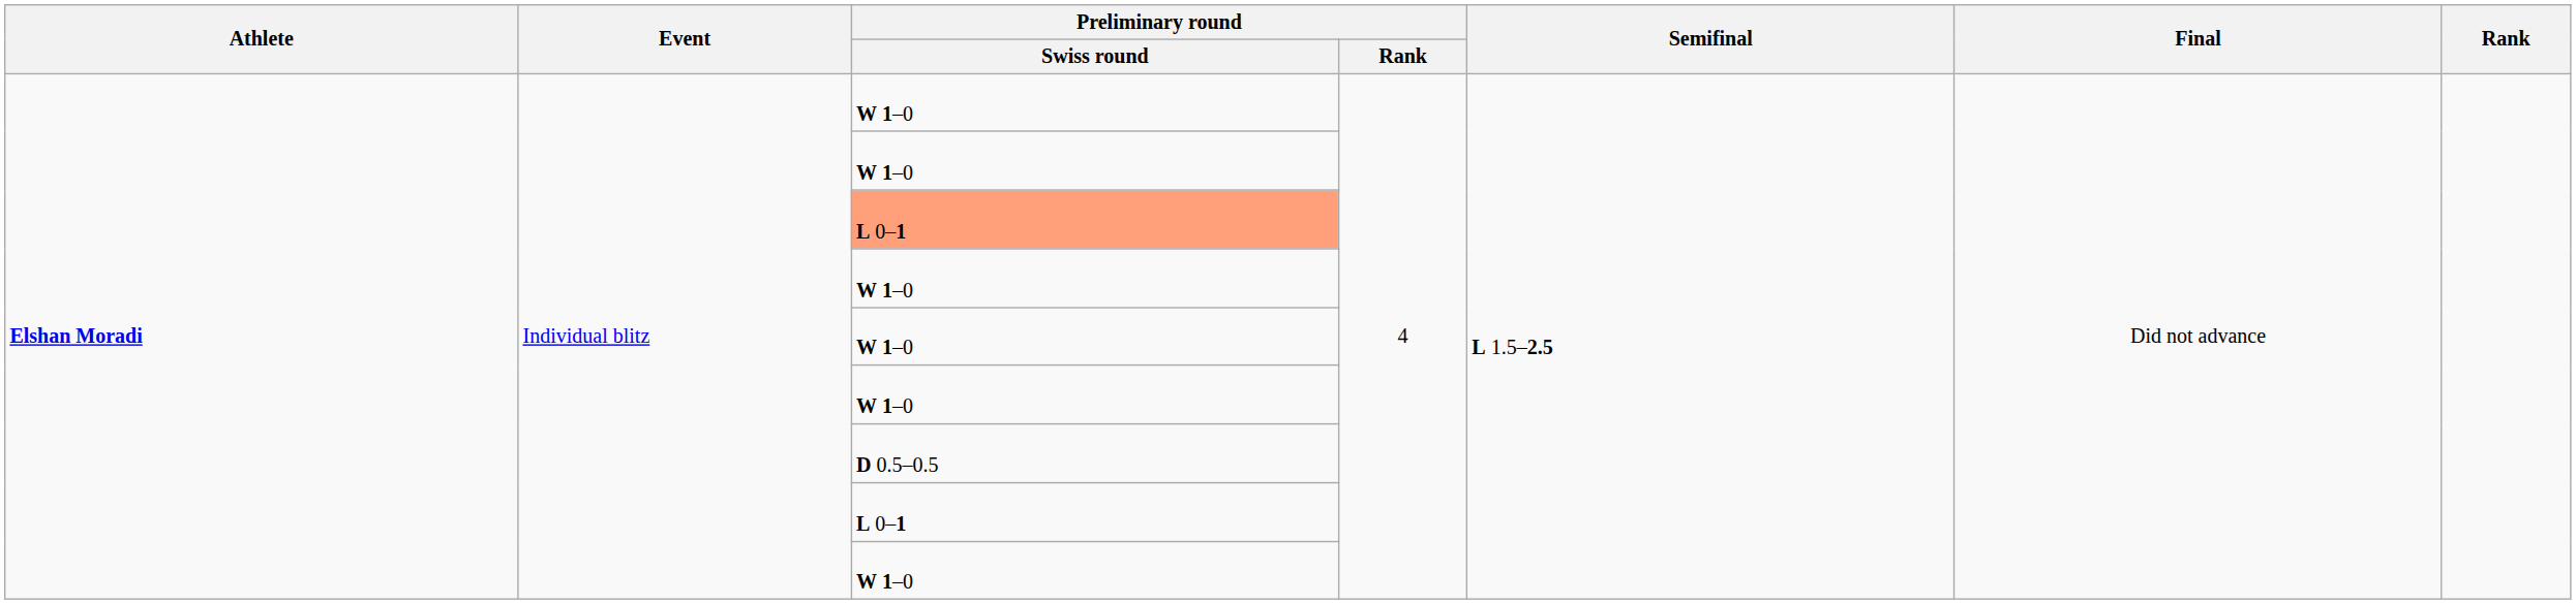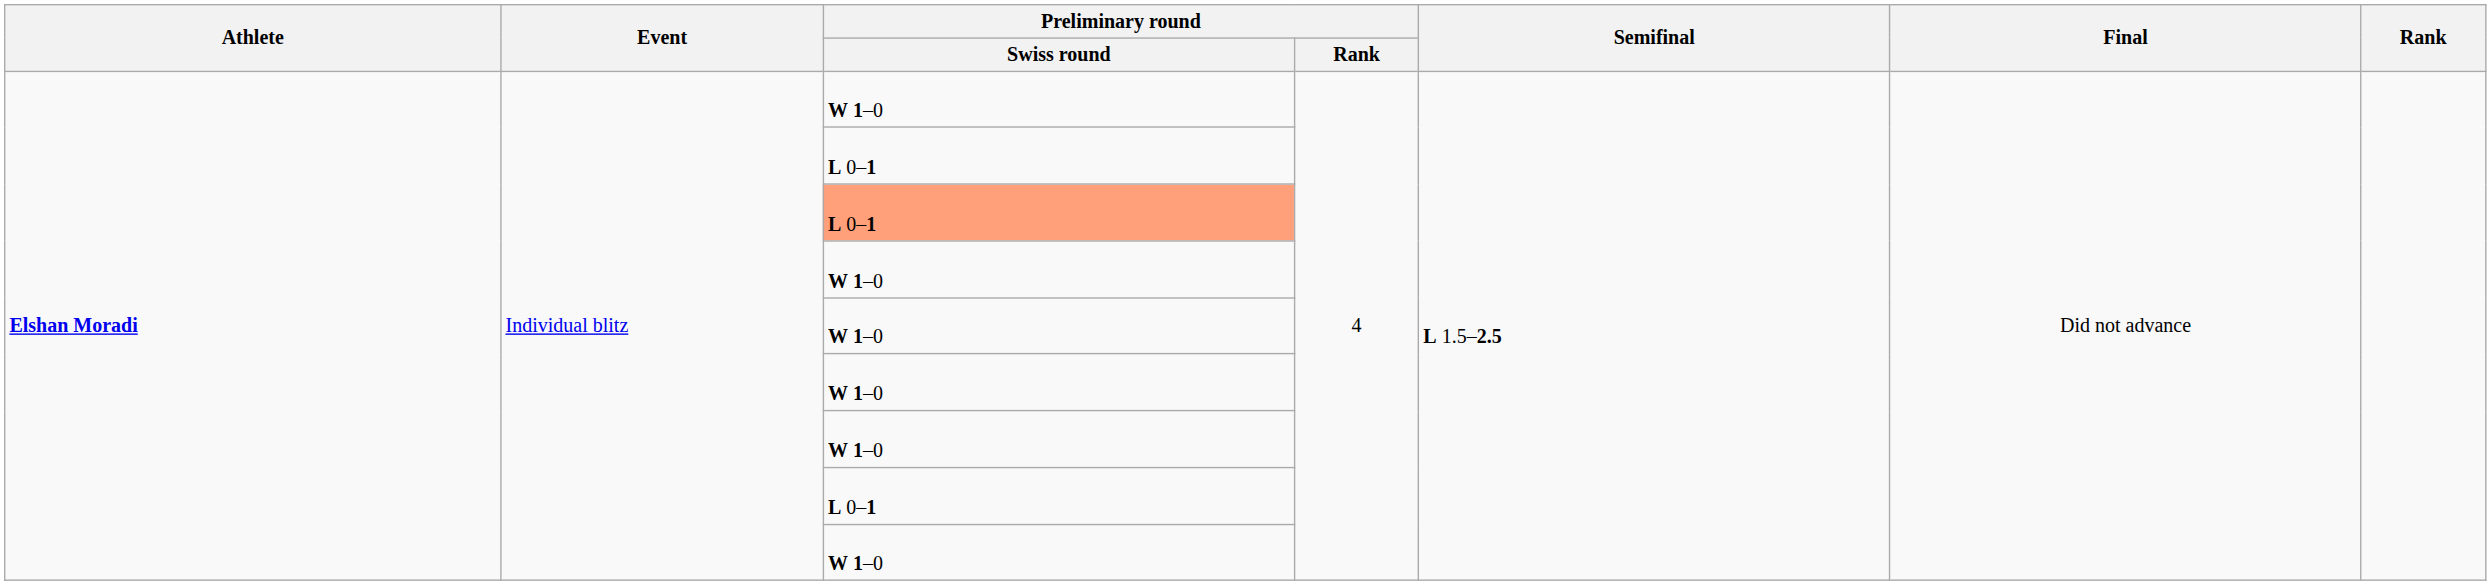row 4 | Preliminary round / Swiss round: W 1–0 -> L 0–1
row 9 | Preliminary round / Swiss round: D 0.5–0.5 -> W 1–0
